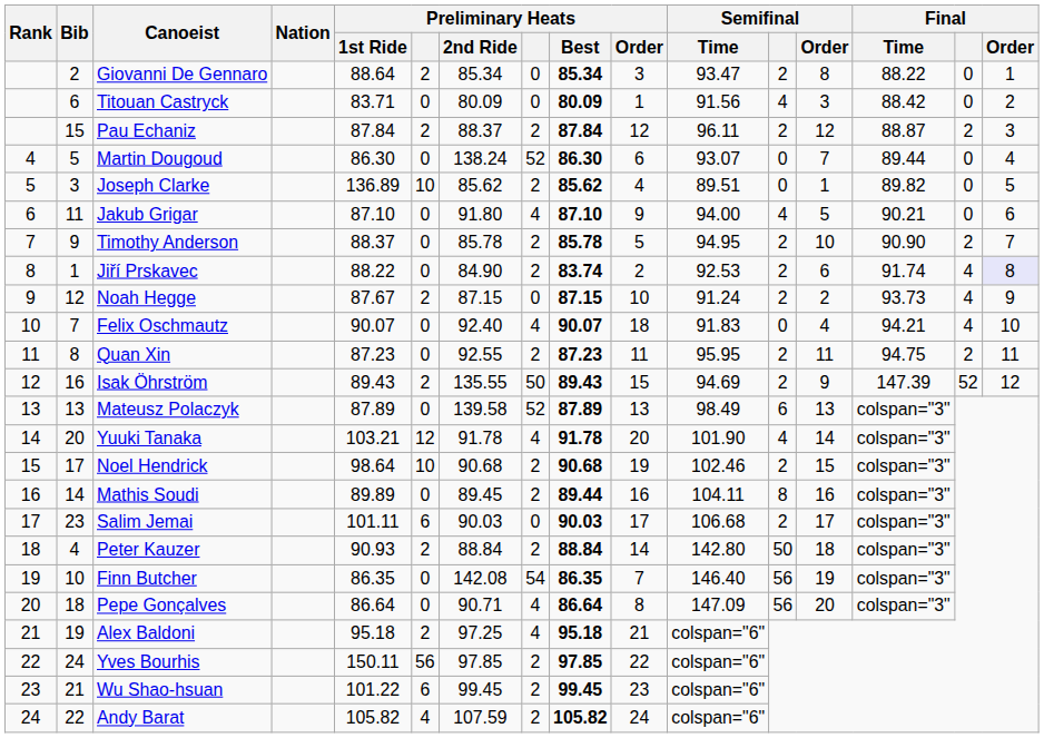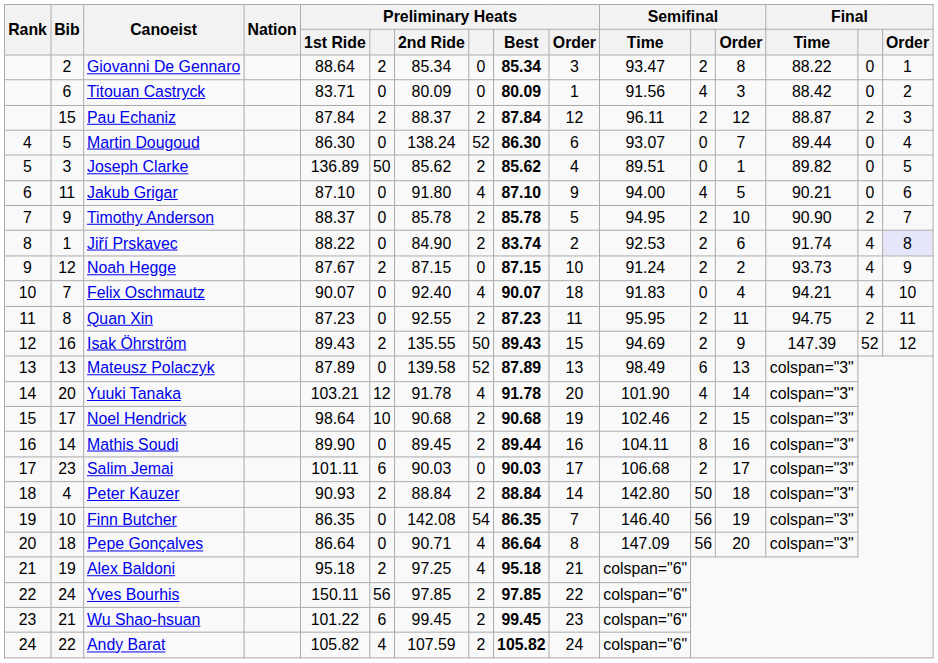Joseph Clarke | column 6: 10 -> 50
Mathis Soudi | Preliminary Heats / 1st Ride: 89.89 -> 89.90
